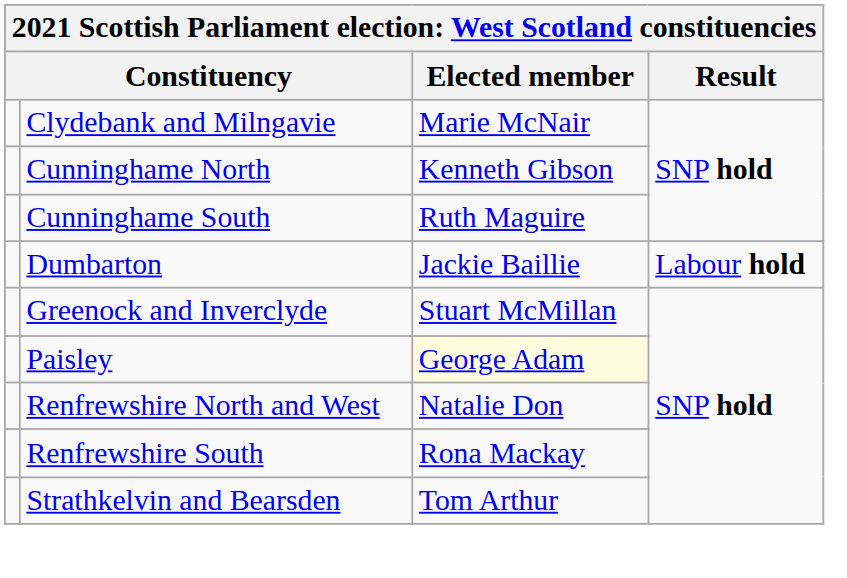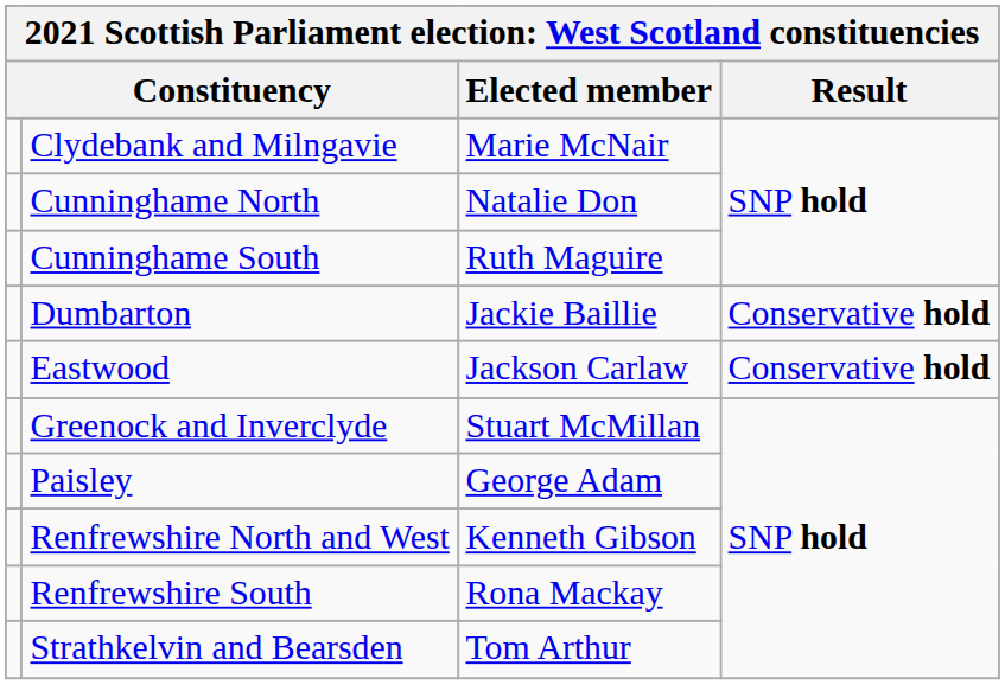Cunninghame North | Elected member: Kenneth Gibson -> Natalie Don
Dumbarton | Result: Labour hold -> Conservative hold
+ row: Eastwood | Jackson Carlaw | Conservative hold
Paisley | Elected member: lightyellow background -> no background
Renfrewshire North and West | Elected member: Natalie Don -> Kenneth Gibson
